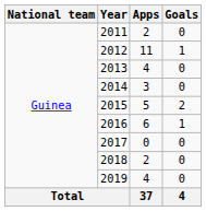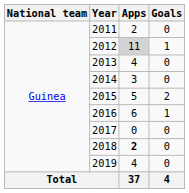2012 | Apps: no background -> lightgrey background
2018 | Apps: normal -> bold
